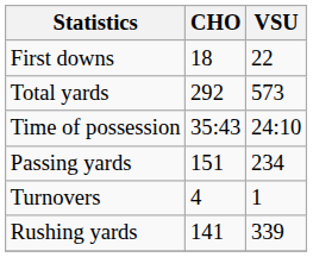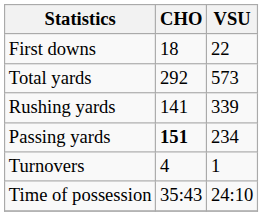rows swapped: Rushing yards <-> Time of possession
Passing yards | CHO: normal -> bold
